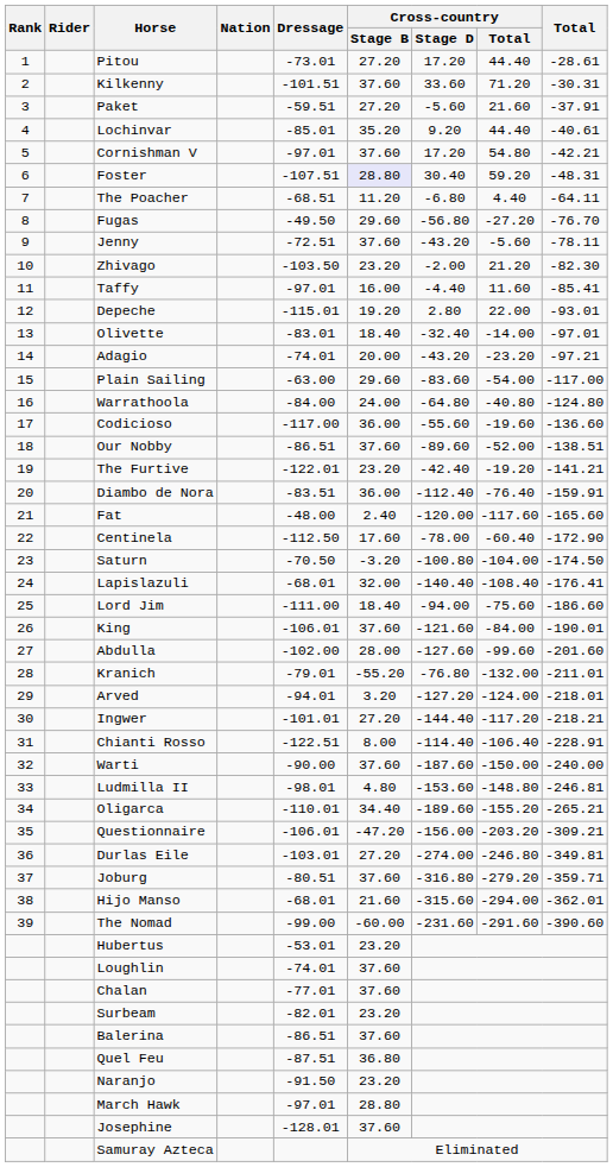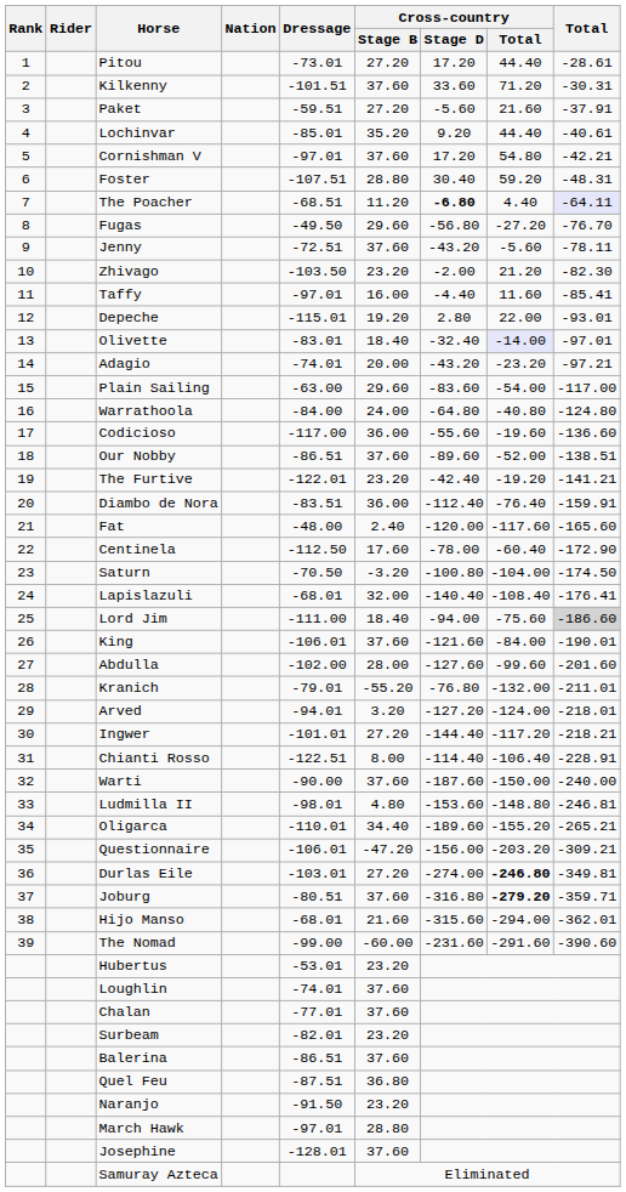Foster | Cross-country / Stage B: lavender background -> no background
The Poacher | Cross-country / Stage D: normal -> bold
The Poacher | Total: no background -> lavender background
Olivette | Cross-country / Total: no background -> lavender background
Lord Jim | Total: no background -> lightgrey background
Durlas Eile | Cross-country / Total: normal -> bold
Joburg | Cross-country / Total: normal -> bold
